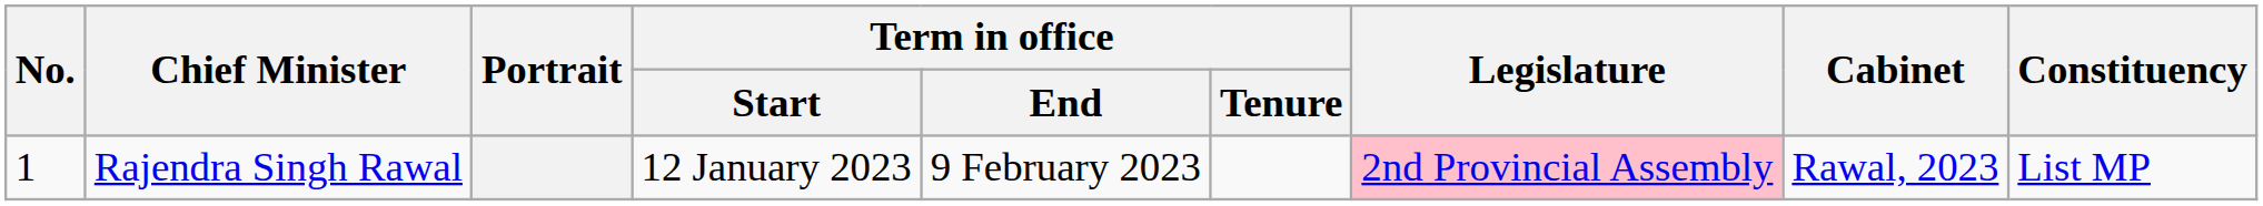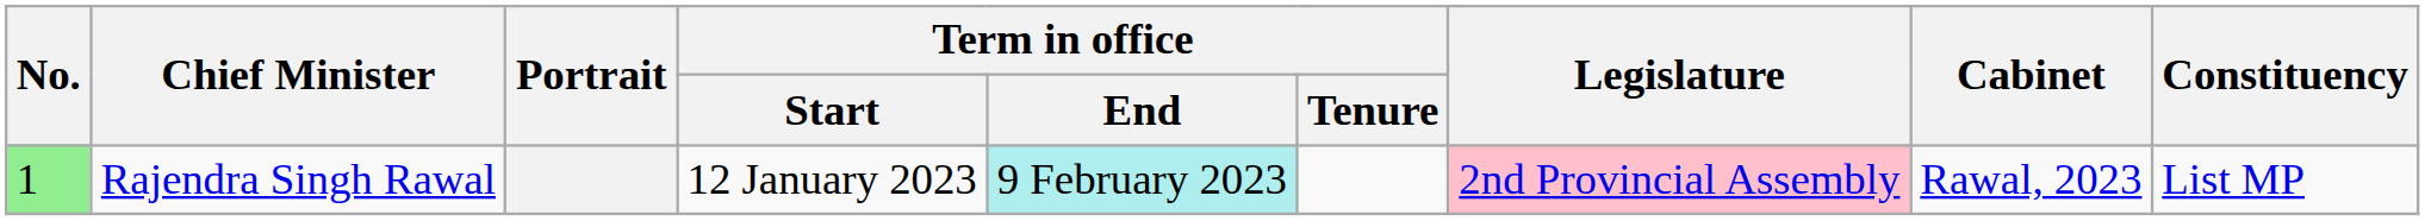Rajendra Singh Rawal | No.: no background -> lightgreen background
Rajendra Singh Rawal | Term in office / End: no background -> paleturquoise background
